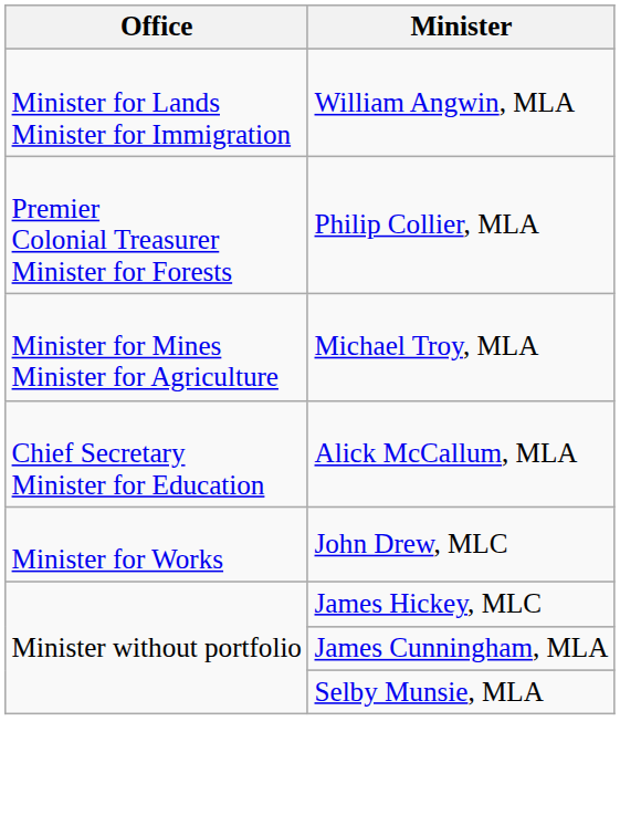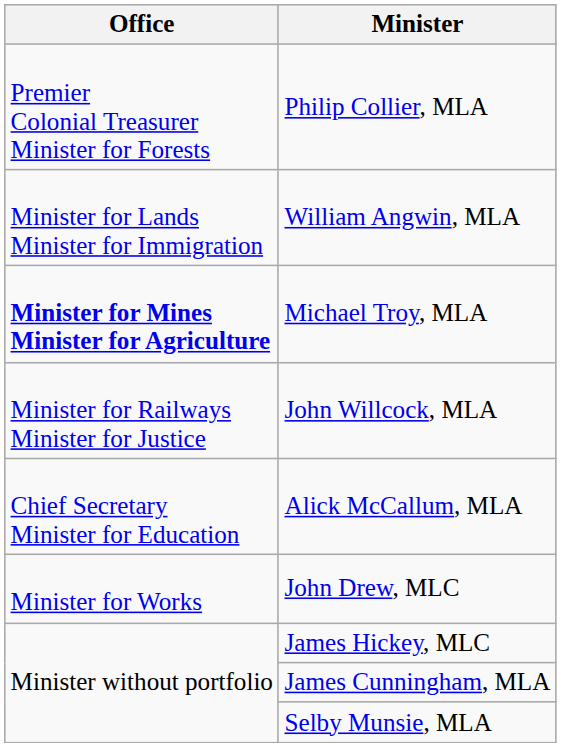rows swapped: Philip Collier, MLA <-> William Angwin, MLA
Michael Troy, MLA | Office: normal -> bold
+ row: Minister for Railways Minister for Justice | John Willcock, MLA
